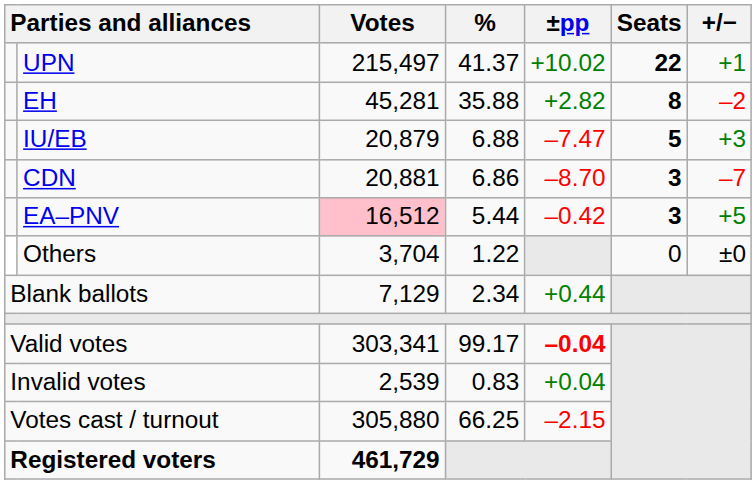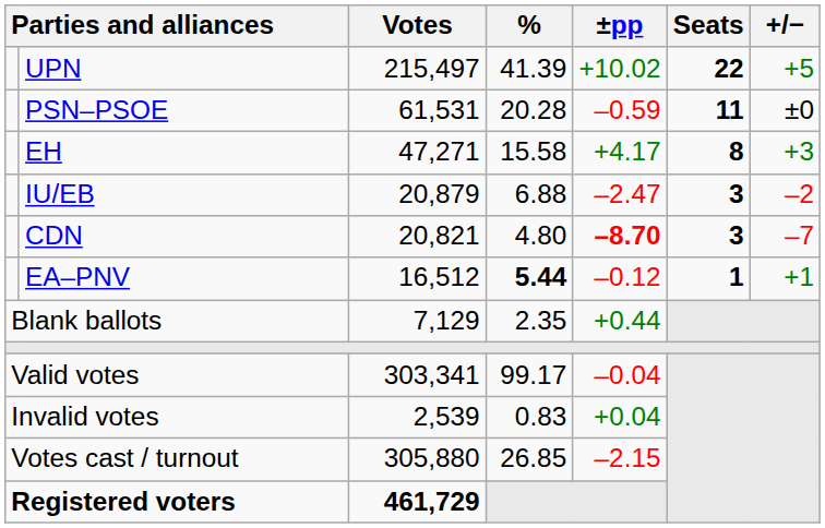UPN | %: 41.37 -> 41.39
UPN | +/−: +1 -> +5
+ row: PSN–PSOE | 61,531 | 20.28 | –0.59 | 11 | ±0
EH | Votes: 45,281 -> 47,271
EH | %: 35.88 -> 15.58
EH | ±pp: +2.82 -> +4.17
EH | +/−: –2 -> +3
IU/EB | ±pp: –7.47 -> –2.47
IU/EB | Seats: 5 -> 3
IU/EB | +/−: +3 -> –2
CDN | Votes: 20,881 -> 20,821
CDN | %: 6.86 -> 4.80
CDN | ±pp: normal -> bold
EA–PNV | Votes: pink background -> no background
EA–PNV | %: normal -> bold
EA–PNV | ±pp: –0.42 -> –0.12
EA–PNV | Seats: 3 -> 1
EA–PNV | +/−: +5 -> +1
- row: Others | 3,704 | 1.22 | 0 | ±0
Blank ballots | %: 2.34 -> 2.35
Valid votes | ±pp: bold -> normal
Votes cast / turnout | %: 66.25 -> 26.85
